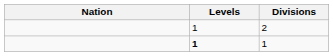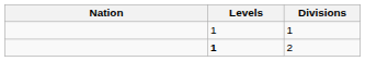row 2 | Divisions: 2 -> 1
row 3 | Divisions: 1 -> 2
